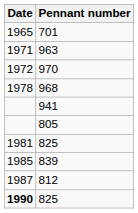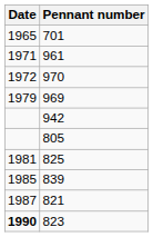row 3 | Pennant number: 963 -> 961
row 5 | Date: 1978 -> 1979
row 5 | Pennant number: 968 -> 969
row 6 | Pennant number: 941 -> 942
row 10 | Pennant number: 812 -> 821
row 11 | Pennant number: 825 -> 823
